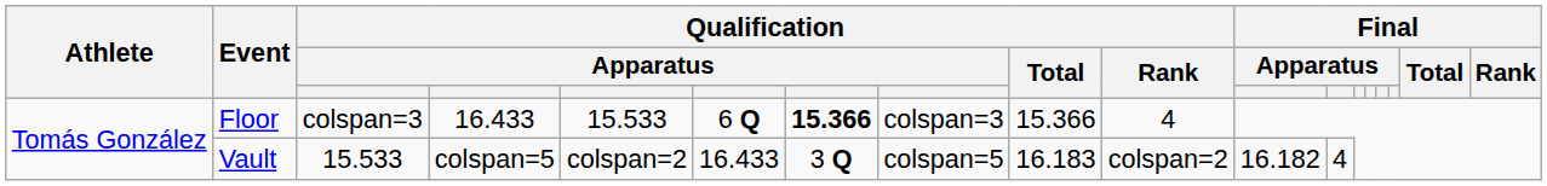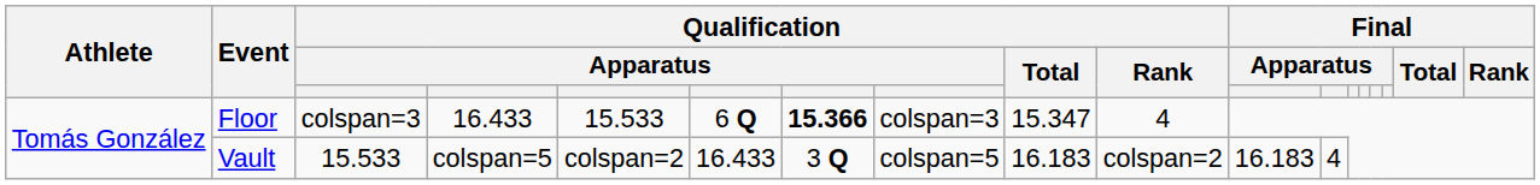Floor | Qualification / Total: 15.366 -> 15.347
Vault | column 11: 16.182 -> 16.183
